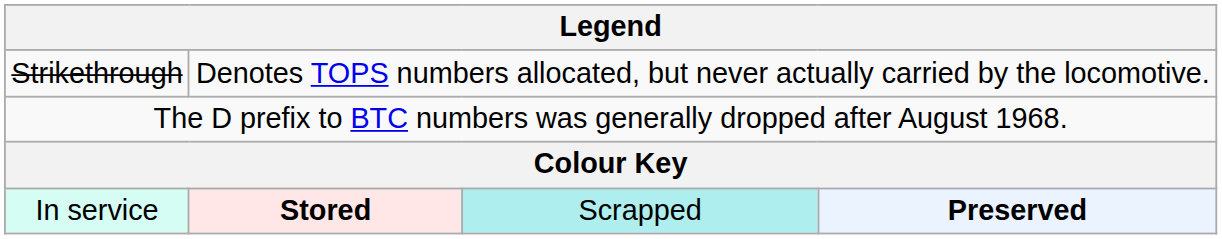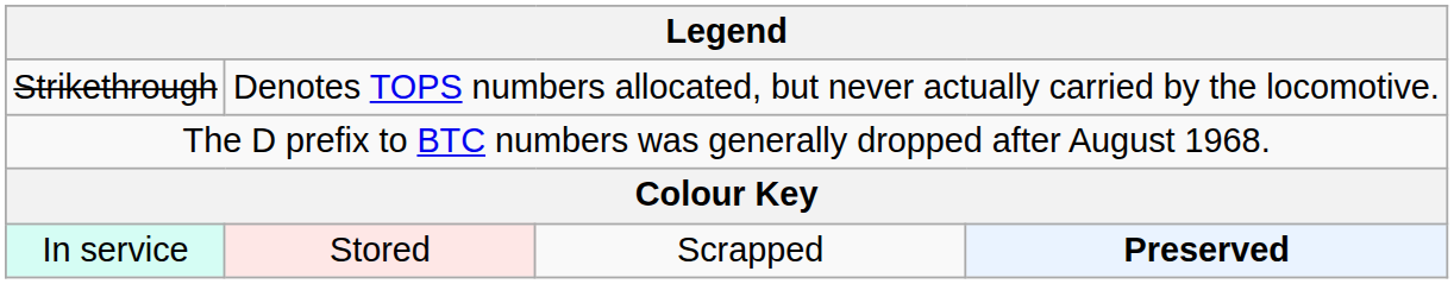In service | column 2: bold -> normal
In service | column 3: paleturquoise background -> no background
